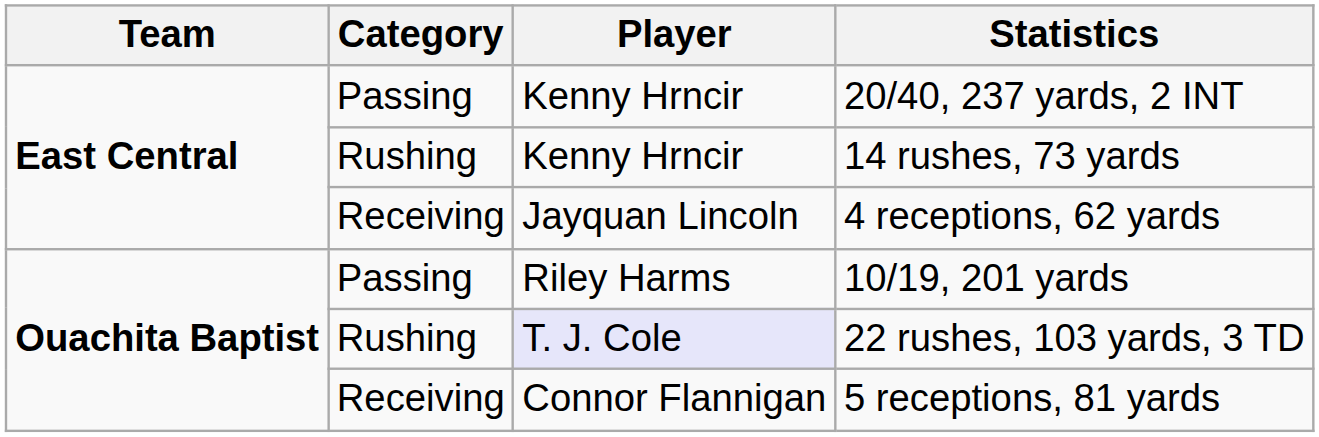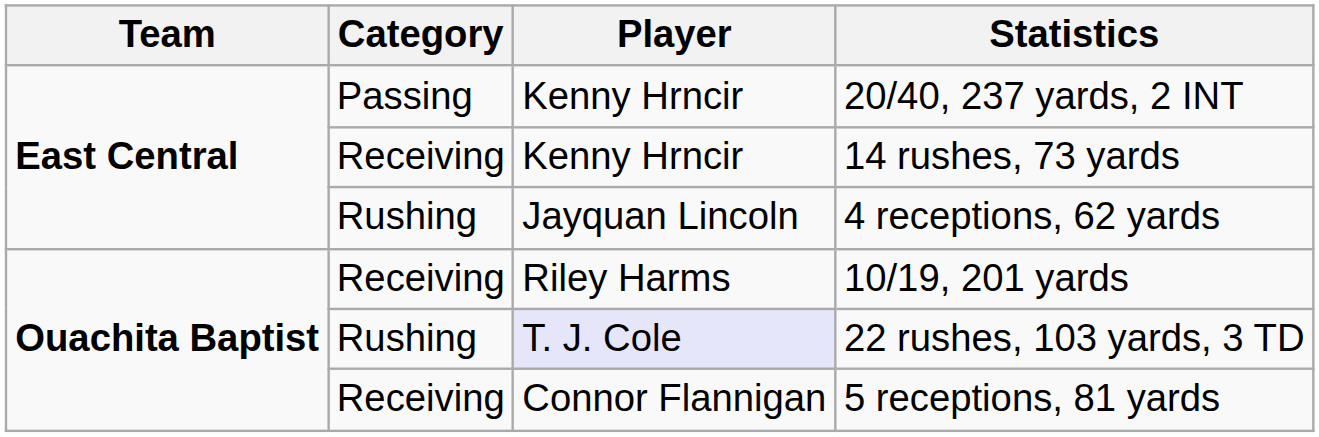14 rushes, 73 yards | Category: Rushing -> Receiving
4 receptions, 62 yards | Category: Receiving -> Rushing
10/19, 201 yards | Category: Passing -> Receiving
